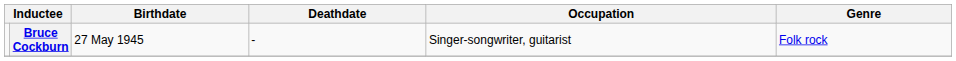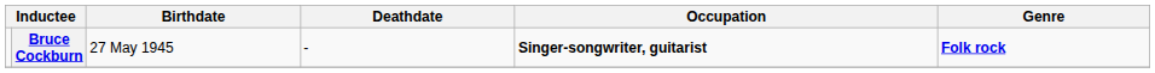Bruce Cockburn | Occupation: normal -> bold
Bruce Cockburn | Genre: normal -> bold
